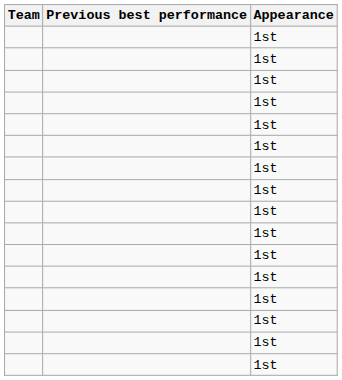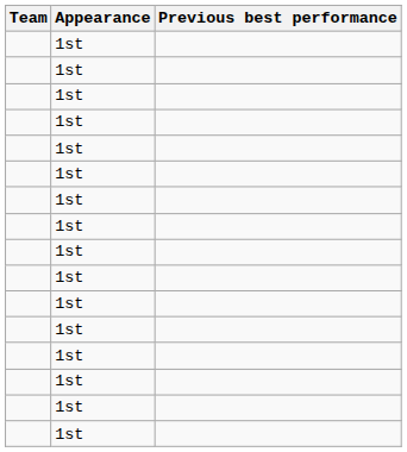columns swapped: Appearance <-> Previous best performance
